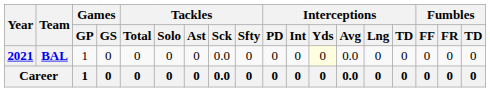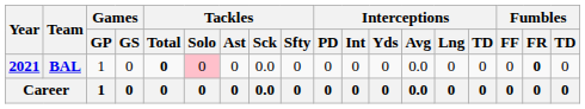BAL | Tackles / Total: normal -> bold
BAL | Tackles / Solo: no background -> pink background
BAL | Interceptions / Yds: lightyellow background -> no background
BAL | Fumbles / FR: normal -> bold
